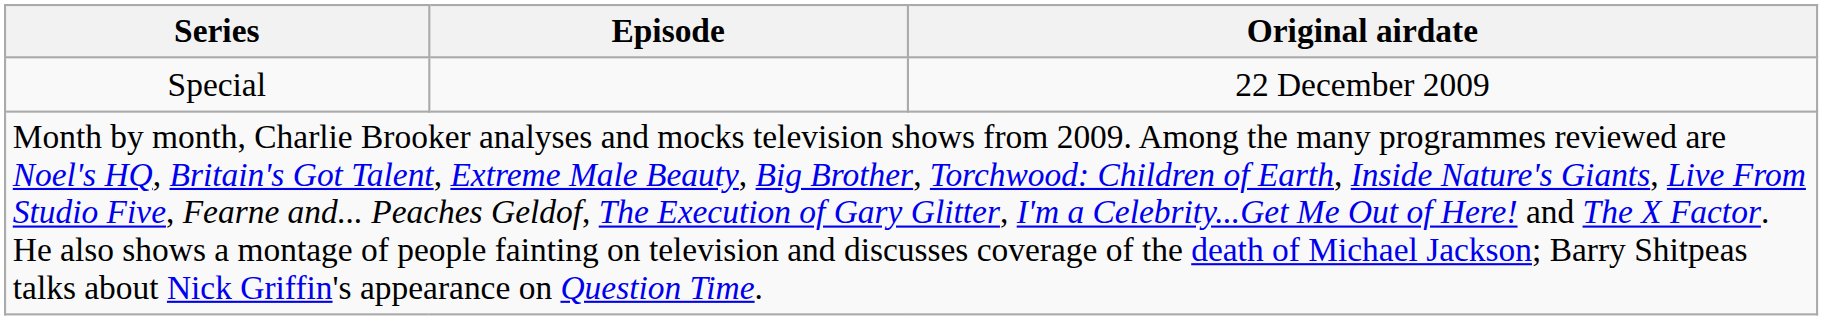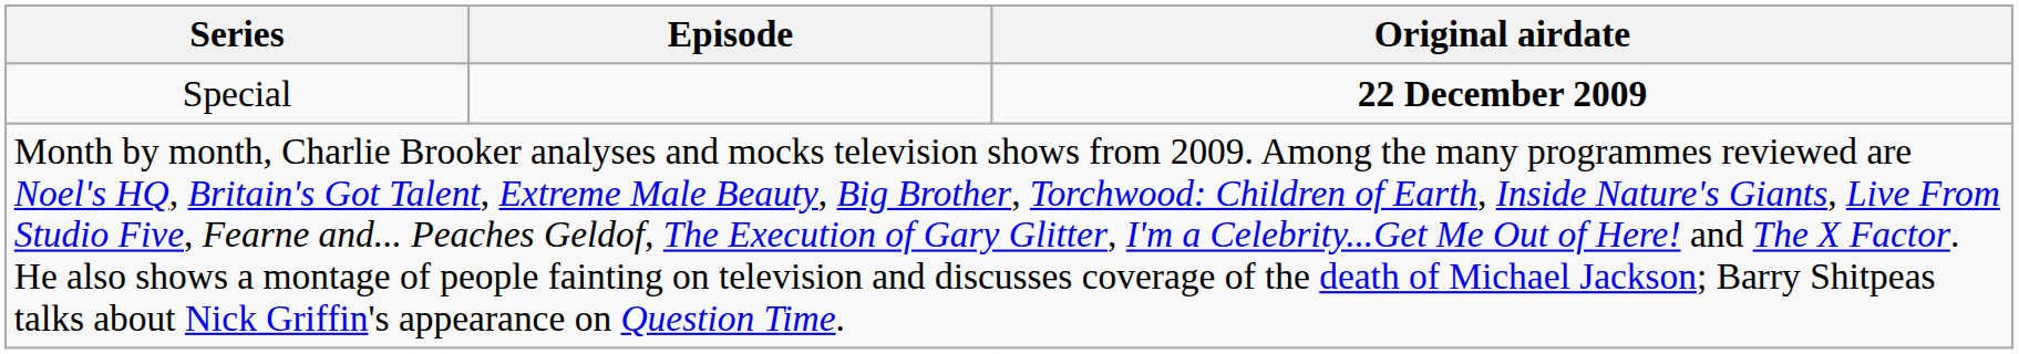Special | Original airdate: normal -> bold
